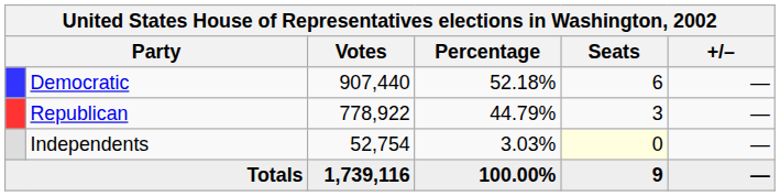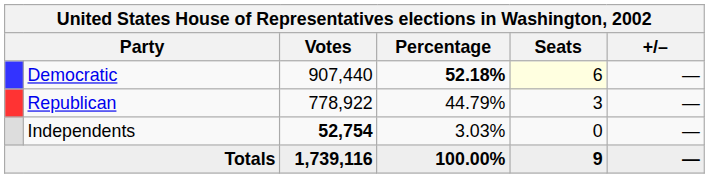Democratic | Percentage: normal -> bold
Democratic | Seats: no background -> lightyellow background
Independents | Votes: normal -> bold
Independents | Seats: lightyellow background -> no background
